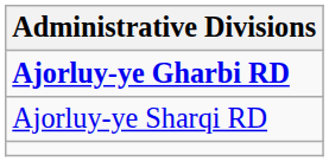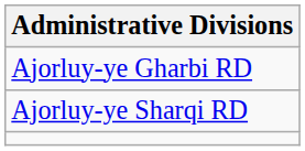row 2 | column 1: bold -> normal
